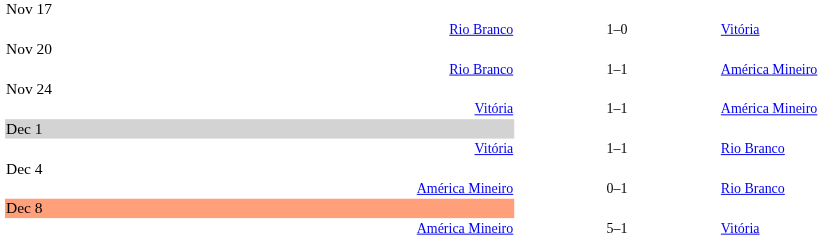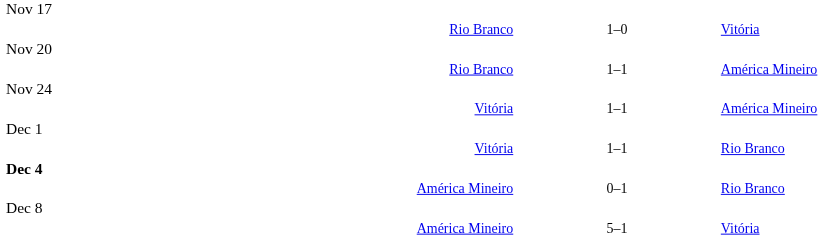Dec 1 | column 1: lightgrey background -> no background
Dec 4 | column 1: normal -> bold
Dec 8 | column 1: lightsalmon background -> no background
